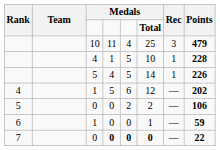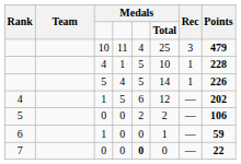7 | column 4: bold -> normal
7 | column 6: bold -> normal
